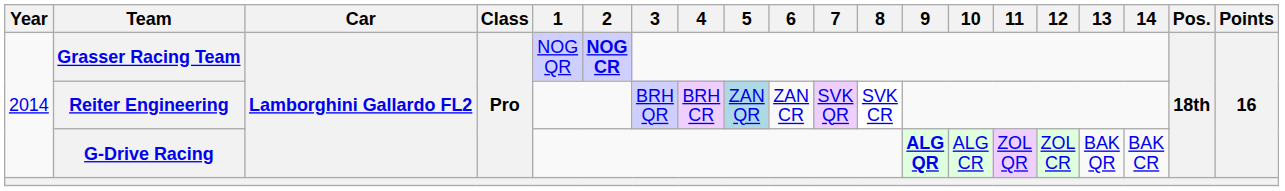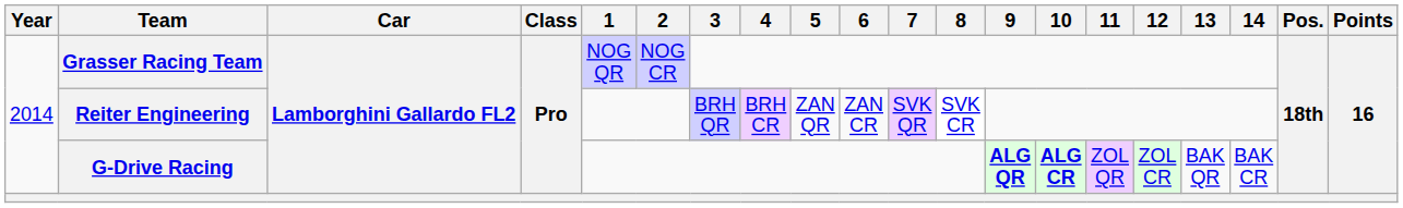Grasser Racing Team | 2: bold -> normal
Reiter Engineering | 5: lightblue background -> no background
G-Drive Racing | 10: normal -> bold
